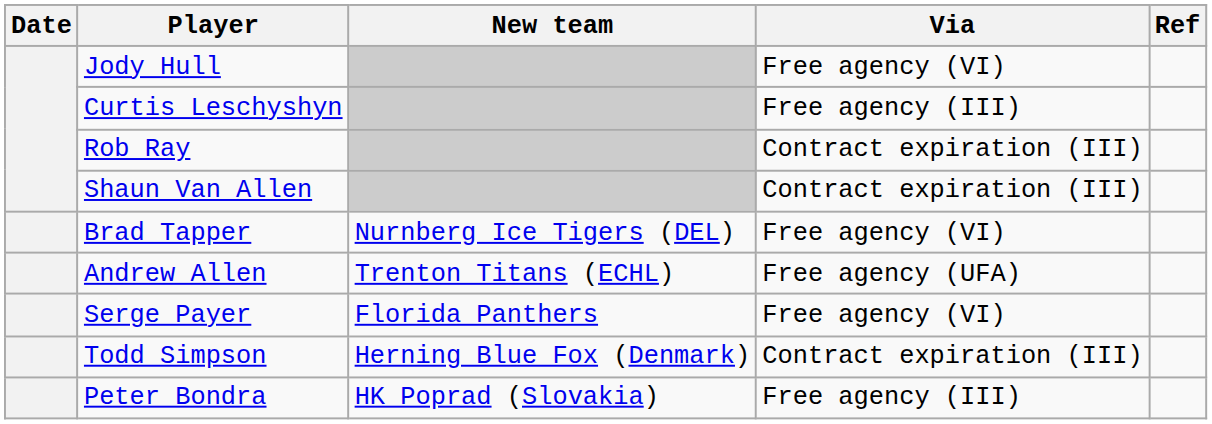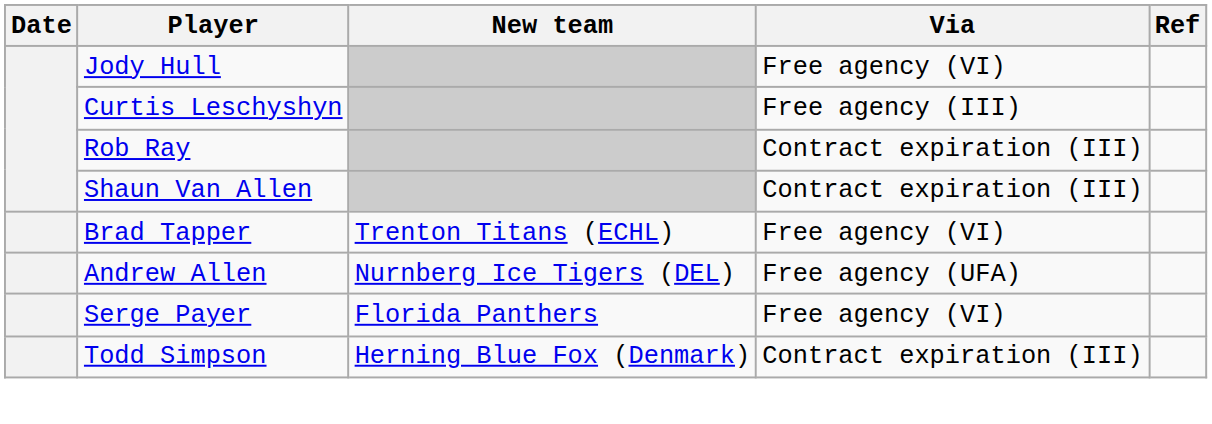Brad Tapper | New team: Nurnberg Ice Tigers (DEL) -> Trenton Titans (ECHL)
Andrew Allen | New team: Trenton Titans (ECHL) -> Nurnberg Ice Tigers (DEL)
- row: Peter Bondra | HK Poprad (Slovakia) | Free agency (III)
